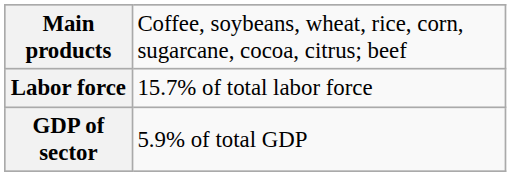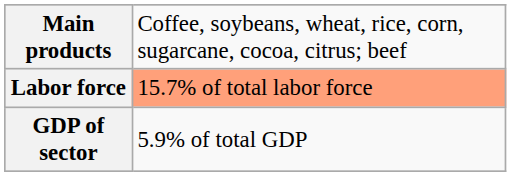row 2 | column 2: no background -> lightsalmon background
